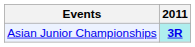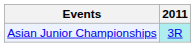Asian Junior Championships | 2011: bold -> normal
